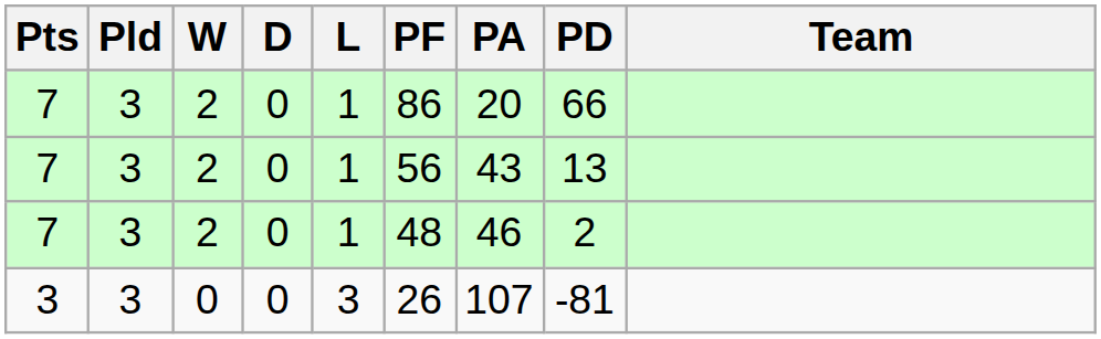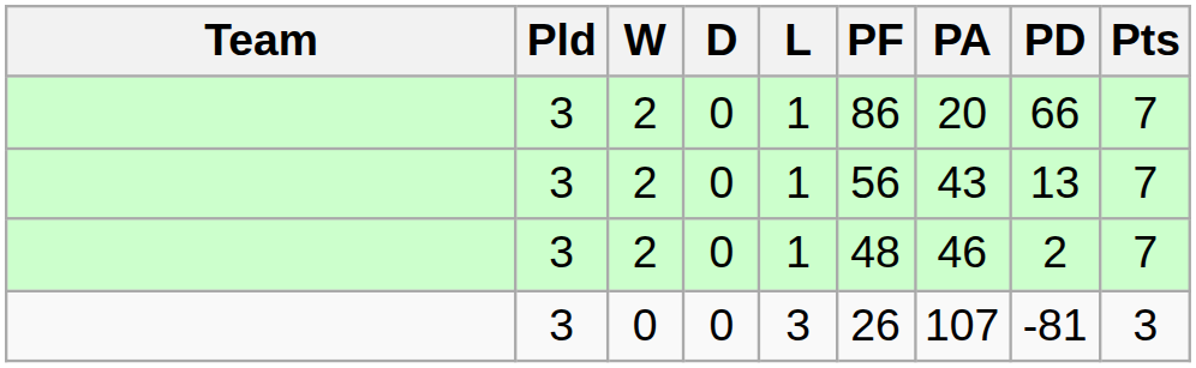columns swapped: Team <-> Pts
